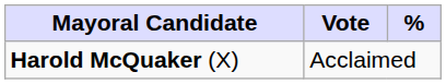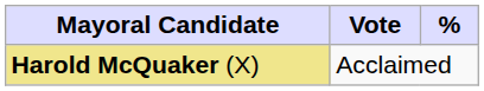Harold McQuaker (X) | Mayoral Candidate: no background -> khaki background
